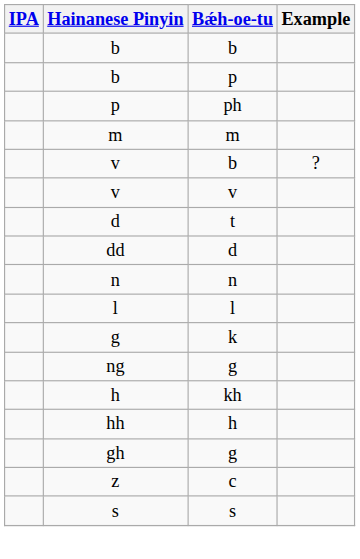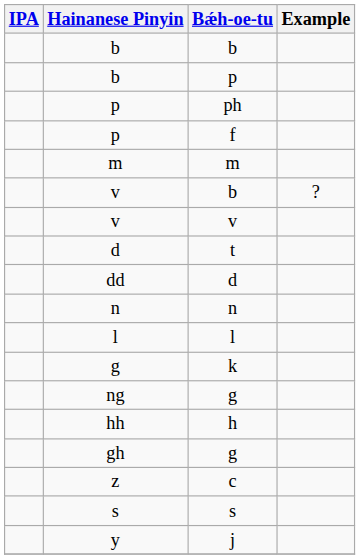+ row: p | f
- row: h | kh
+ row: y | j
